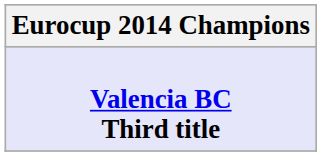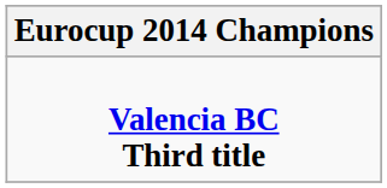row 2 | column 1: lavender background -> no background
